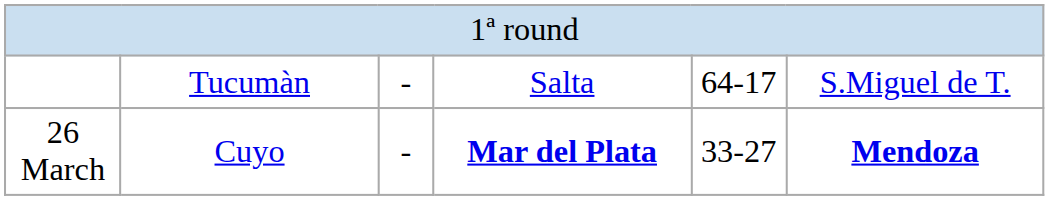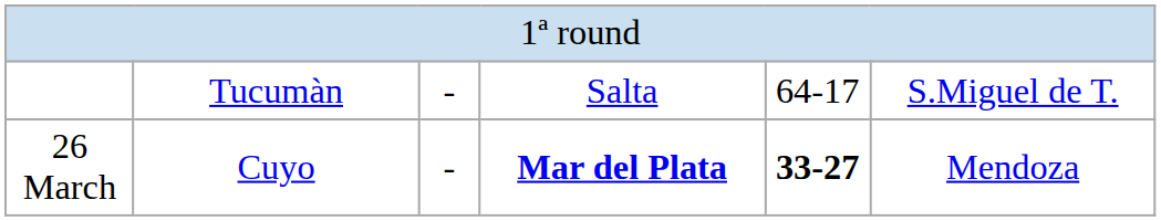26 March | column 5: normal -> bold
26 March | column 6: bold -> normal
